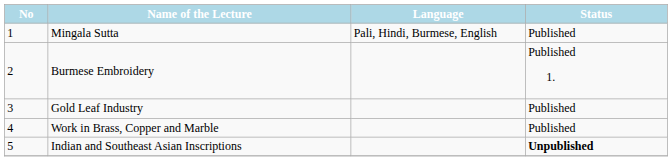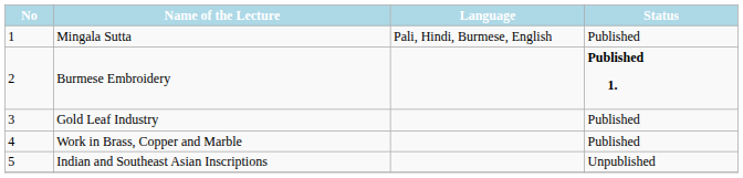Burmese Embroidery | Status: normal -> bold
Indian and Southeast Asian Inscriptions | Status: bold -> normal
